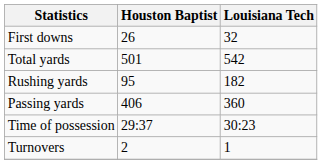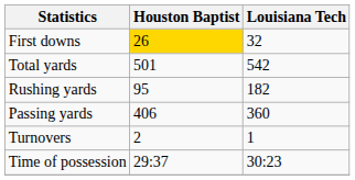First downs | Houston Baptist: no background -> gold background
rows swapped: Turnovers <-> Time of possession
